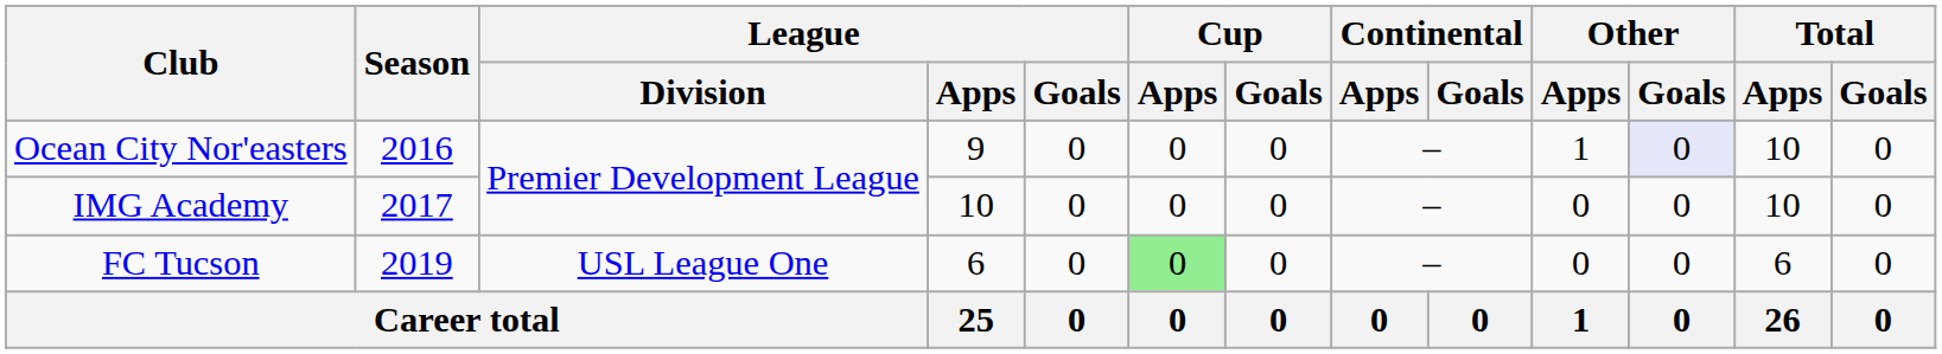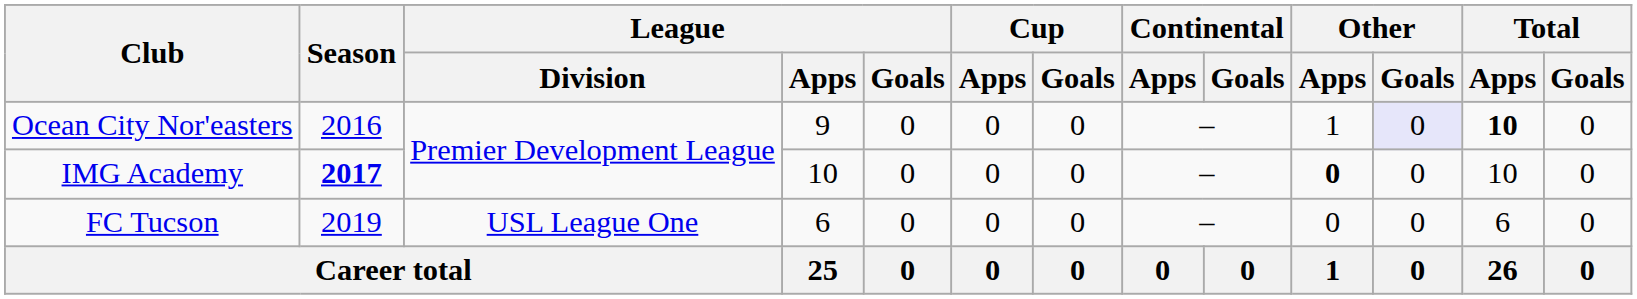Ocean City Nor'easters | Total / Apps: normal -> bold
IMG Academy | Season: normal -> bold
IMG Academy | Other / Apps: normal -> bold
FC Tucson | Cup / Apps: lightgreen background -> no background
